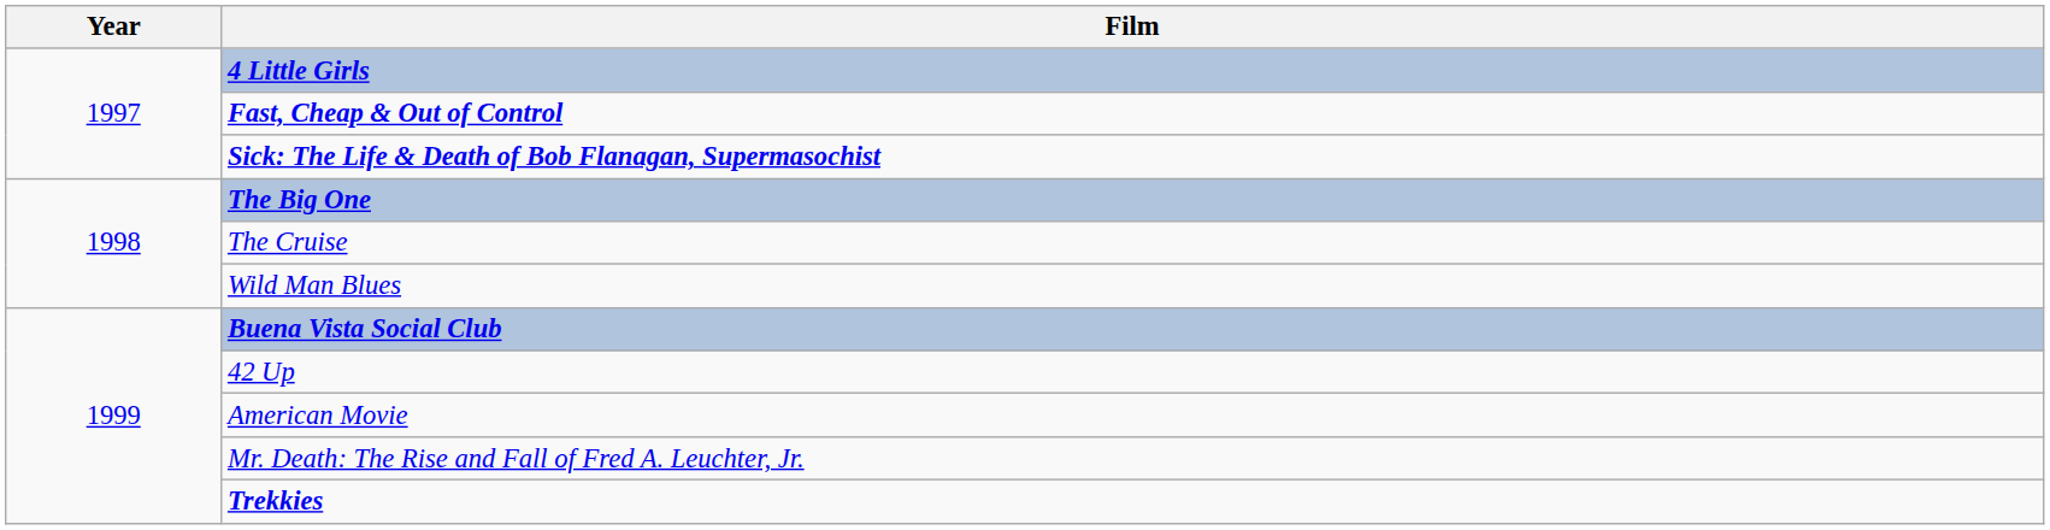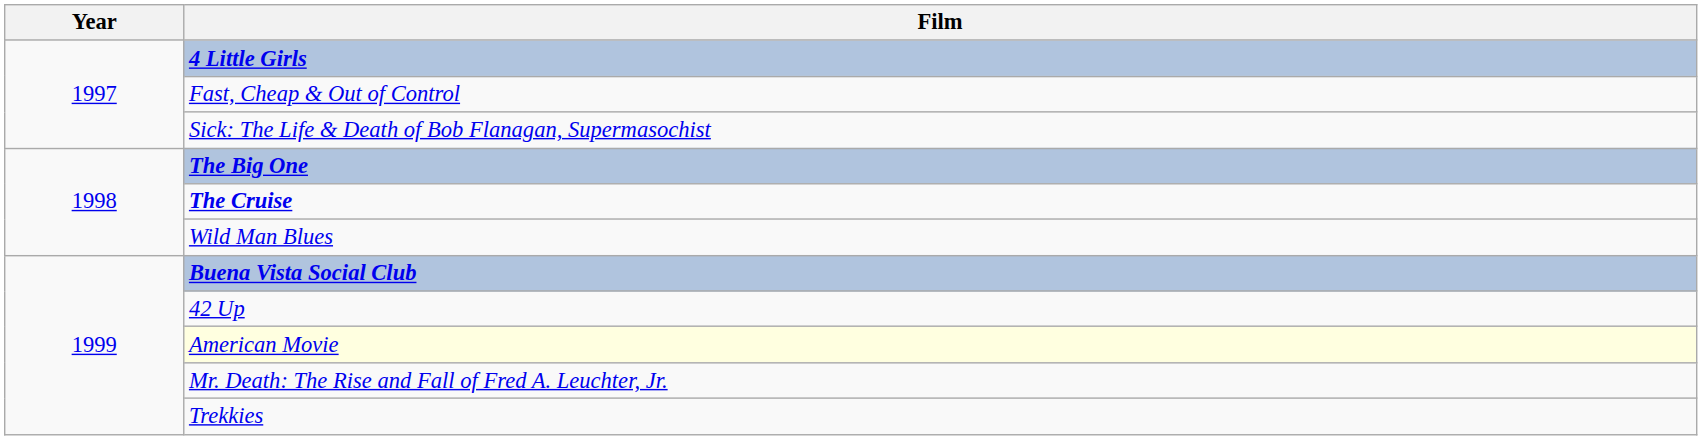Fast, Cheap & Out of Control | Film: bold -> normal
Sick: The Life & Death of Bob Flanagan, Supermasochist | Film: bold -> normal
The Cruise | Film: normal -> bold
American Movie | Film: no background -> lightyellow background
Trekkies | Film: bold -> normal
